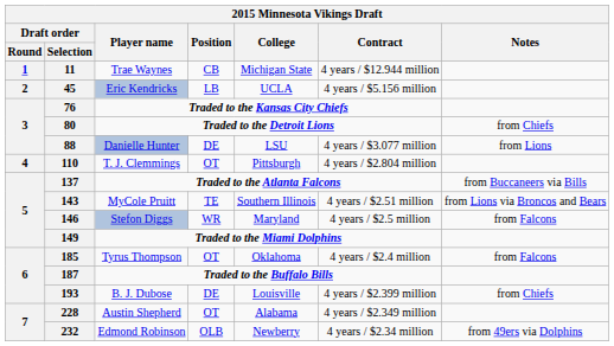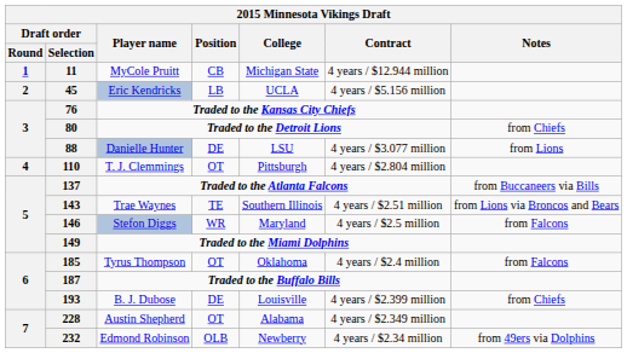11 | Player name: Trae Waynes -> MyCole Pruitt
143 | Player name: MyCole Pruitt -> Trae Waynes
